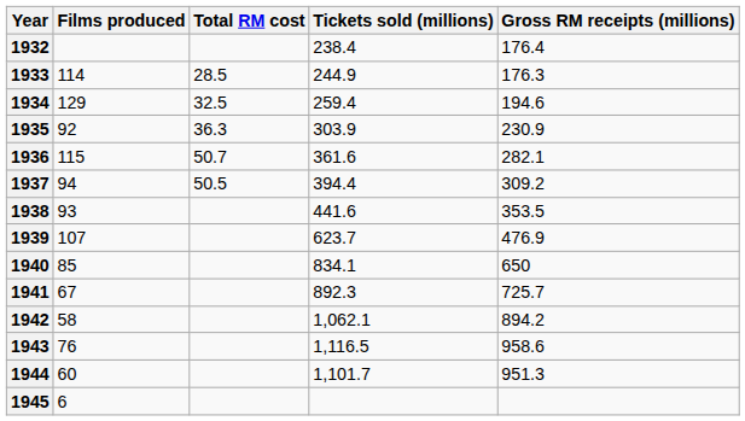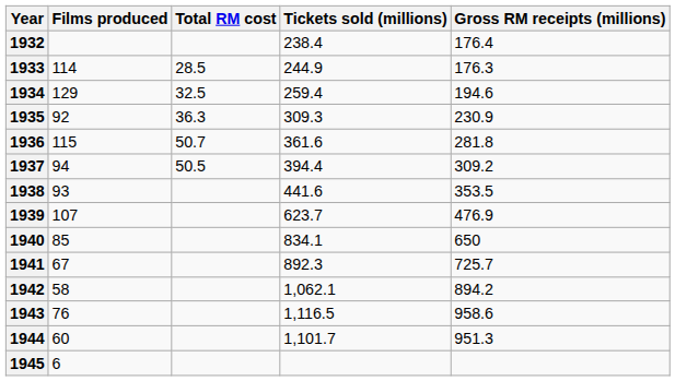1935 | Tickets sold (millions): 303.9 -> 309.3
1936 | Gross RM receipts (millions): 282.1 -> 281.8
